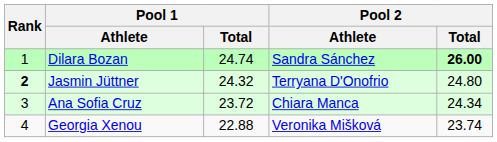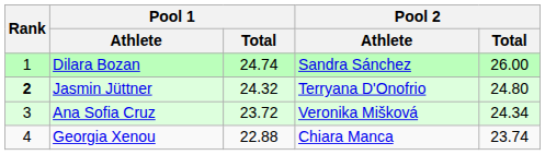Dilara Bozan | Pool 2 / Total: bold -> normal
Ana Sofia Cruz | Pool 2 / Athlete: Chiara Manca -> Veronika Mišková
Georgia Xenou | Pool 2 / Athlete: Veronika Mišková -> Chiara Manca
